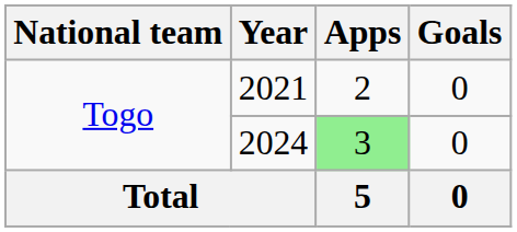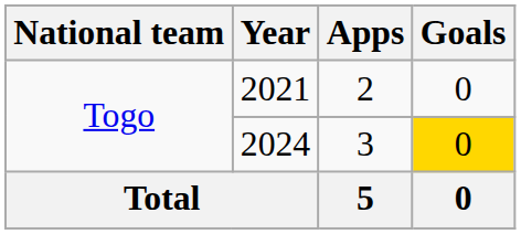2024 | Apps: lightgreen background -> no background
2024 | Goals: no background -> gold background
